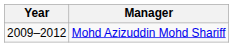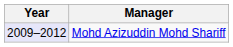Mohd Azizuddin Mohd Shariff | Year: no background -> lavender background
